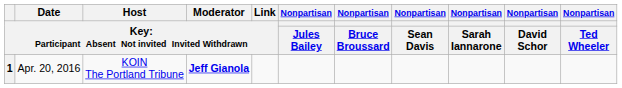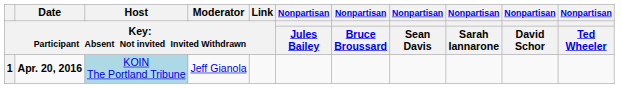1 | column 2: normal -> bold
1 | column 3: no background -> lightblue background
1 | column 4: bold -> normal
